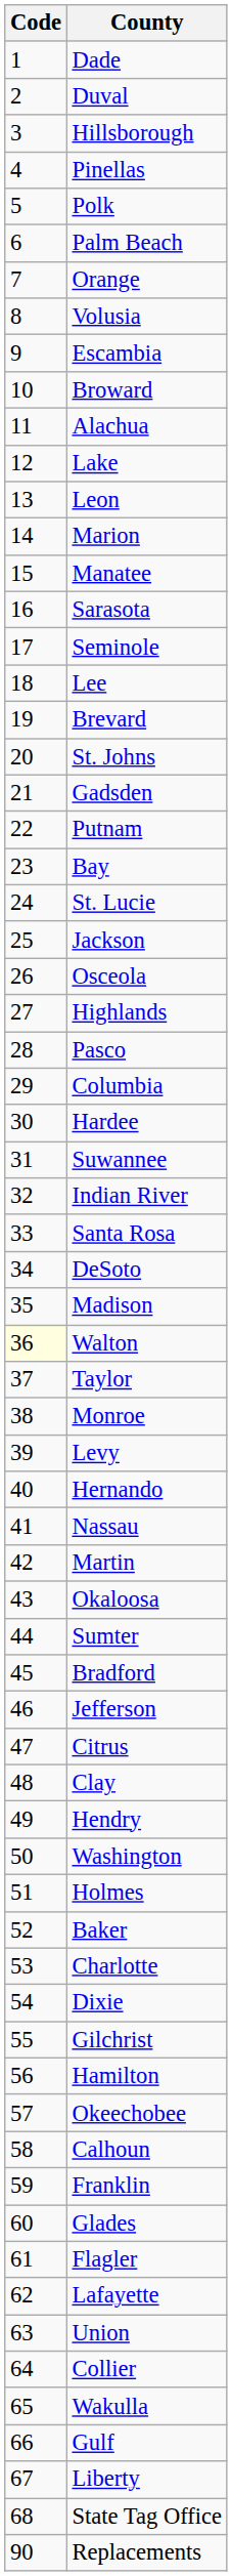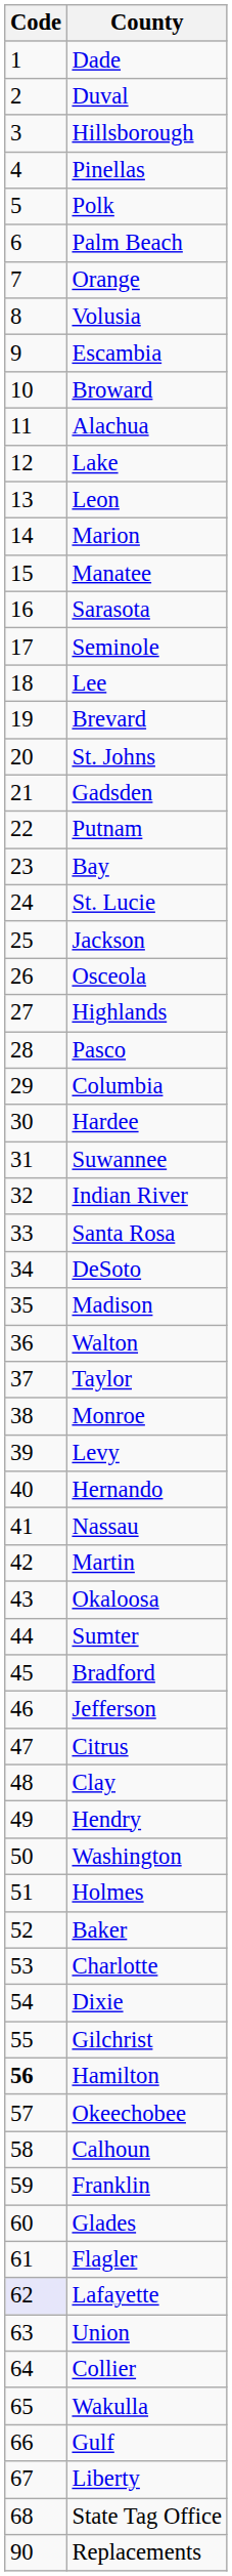Walton | Code: lightyellow background -> no background
Hamilton | Code: normal -> bold
Lafayette | Code: no background -> lavender background
